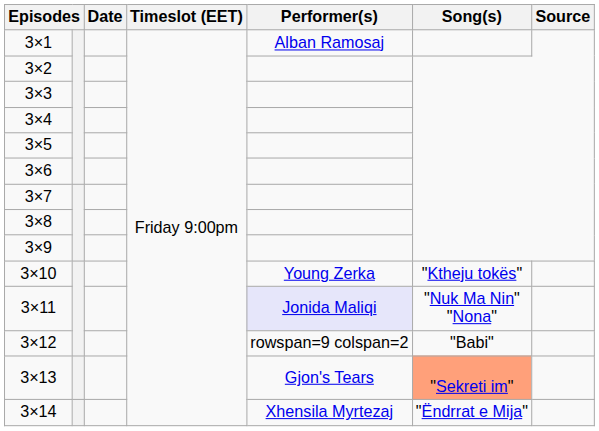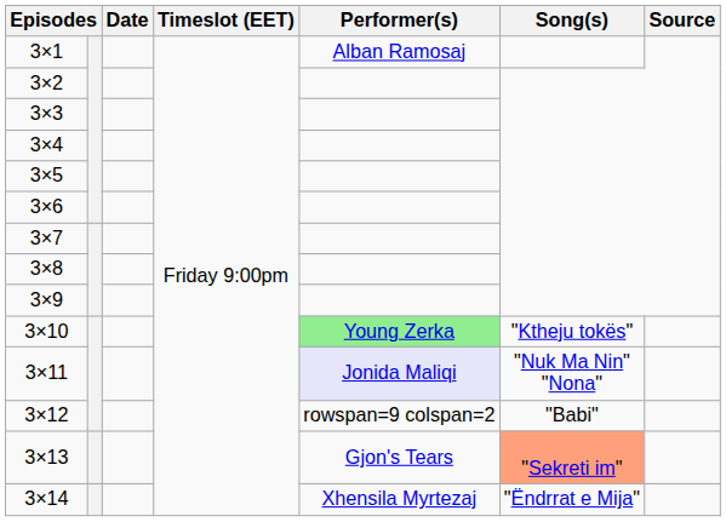3×10 | Performer(s): no background -> lightgreen background
